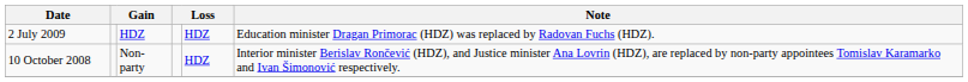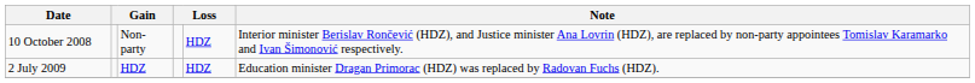rows swapped: 10 October 2008 <-> 2 July 2009
